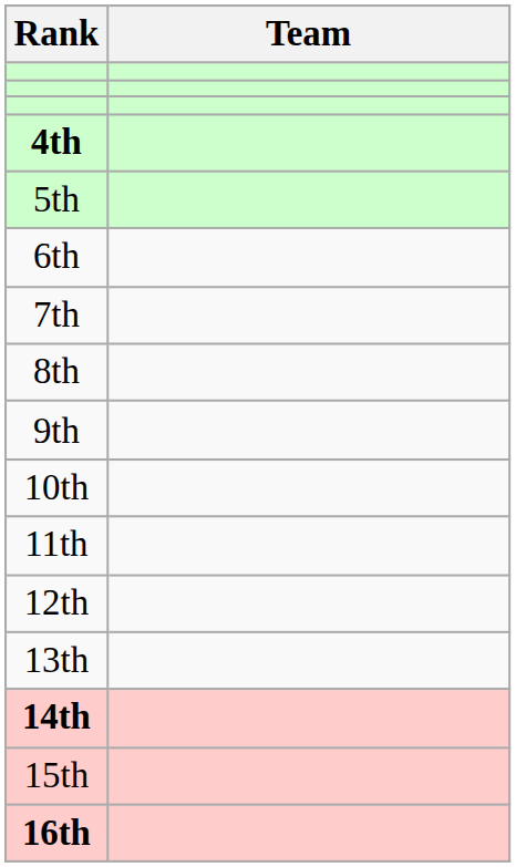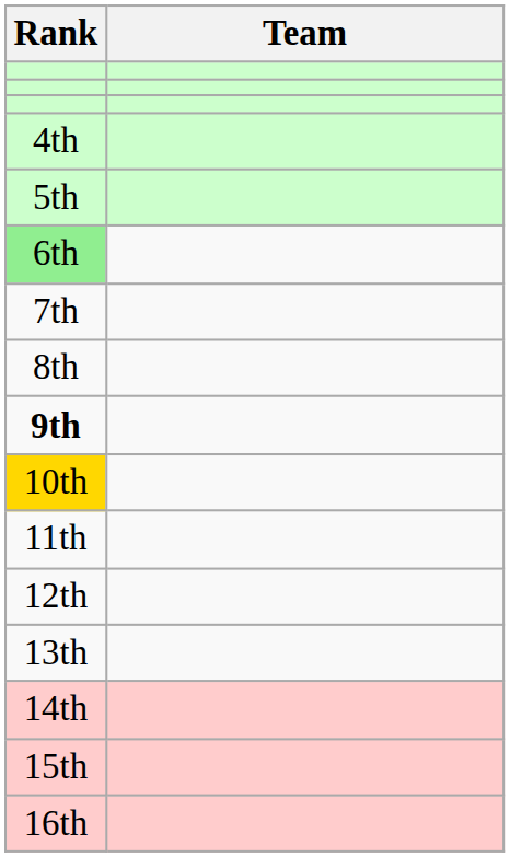row 5 | Rank: bold -> normal
row 7 | Rank: no background -> lightgreen background
row 10 | Rank: normal -> bold
row 11 | Rank: no background -> gold background
row 15 | Rank: bold -> normal
row 17 | Rank: bold -> normal
